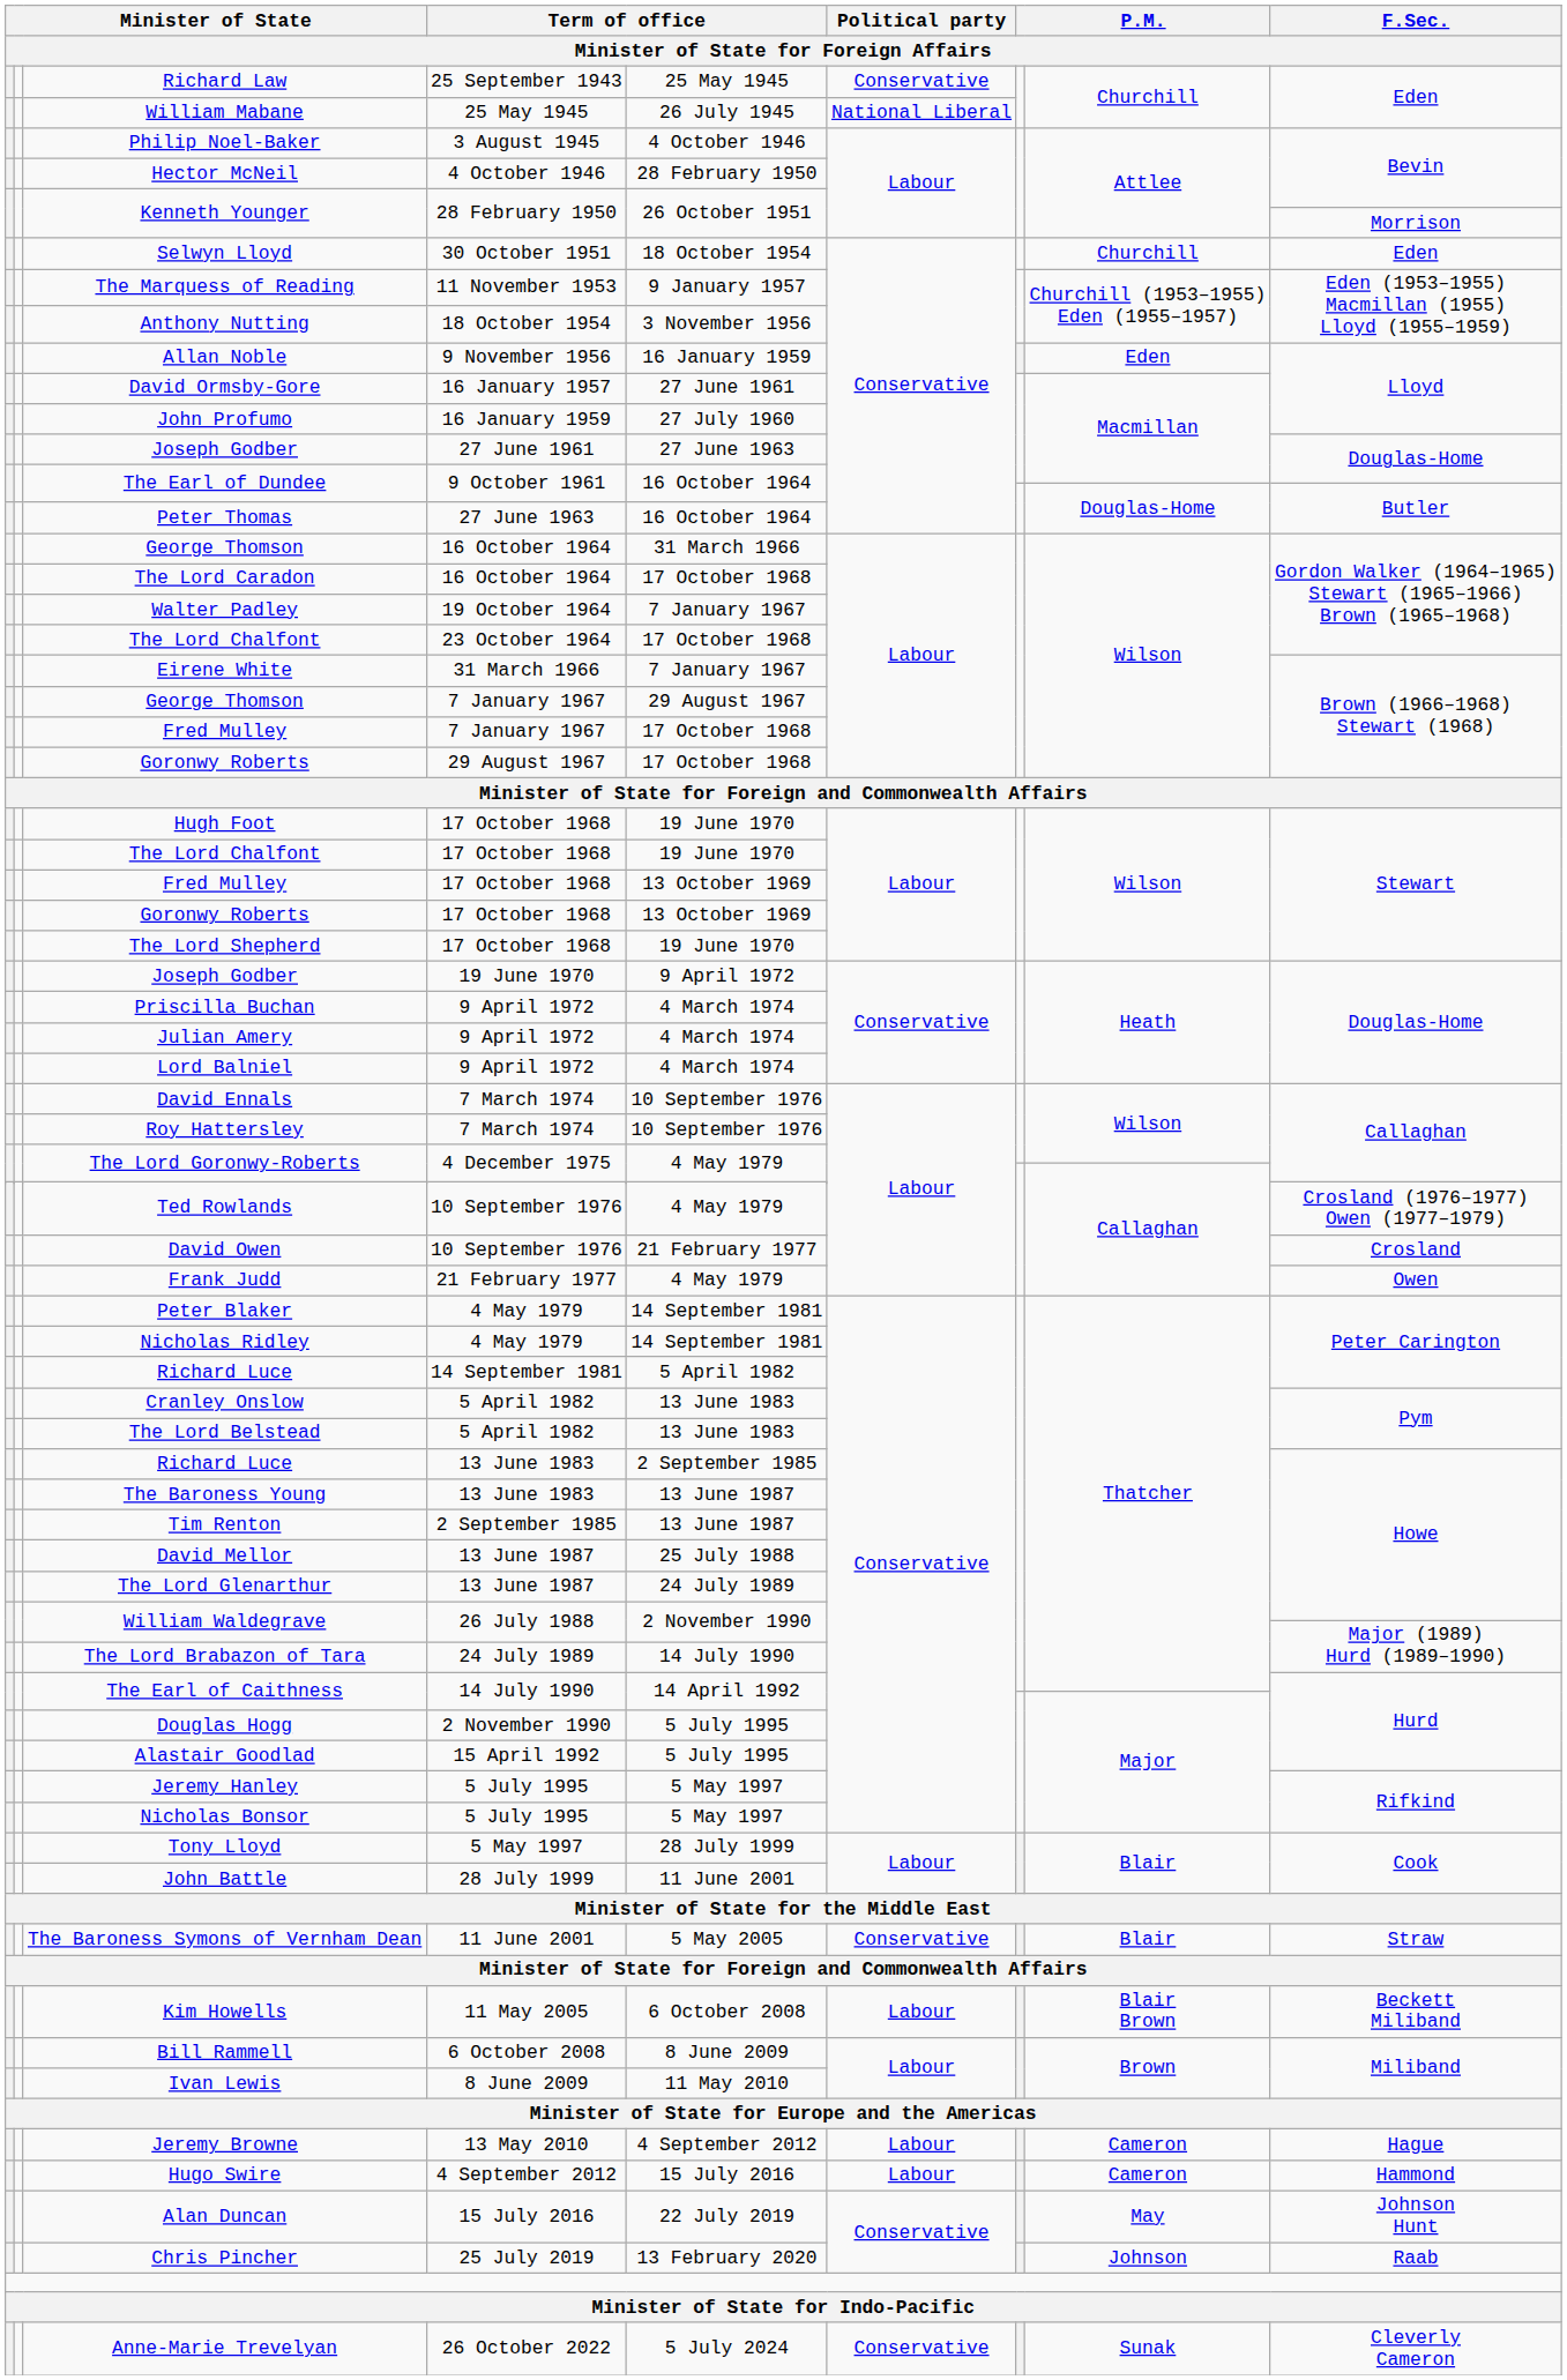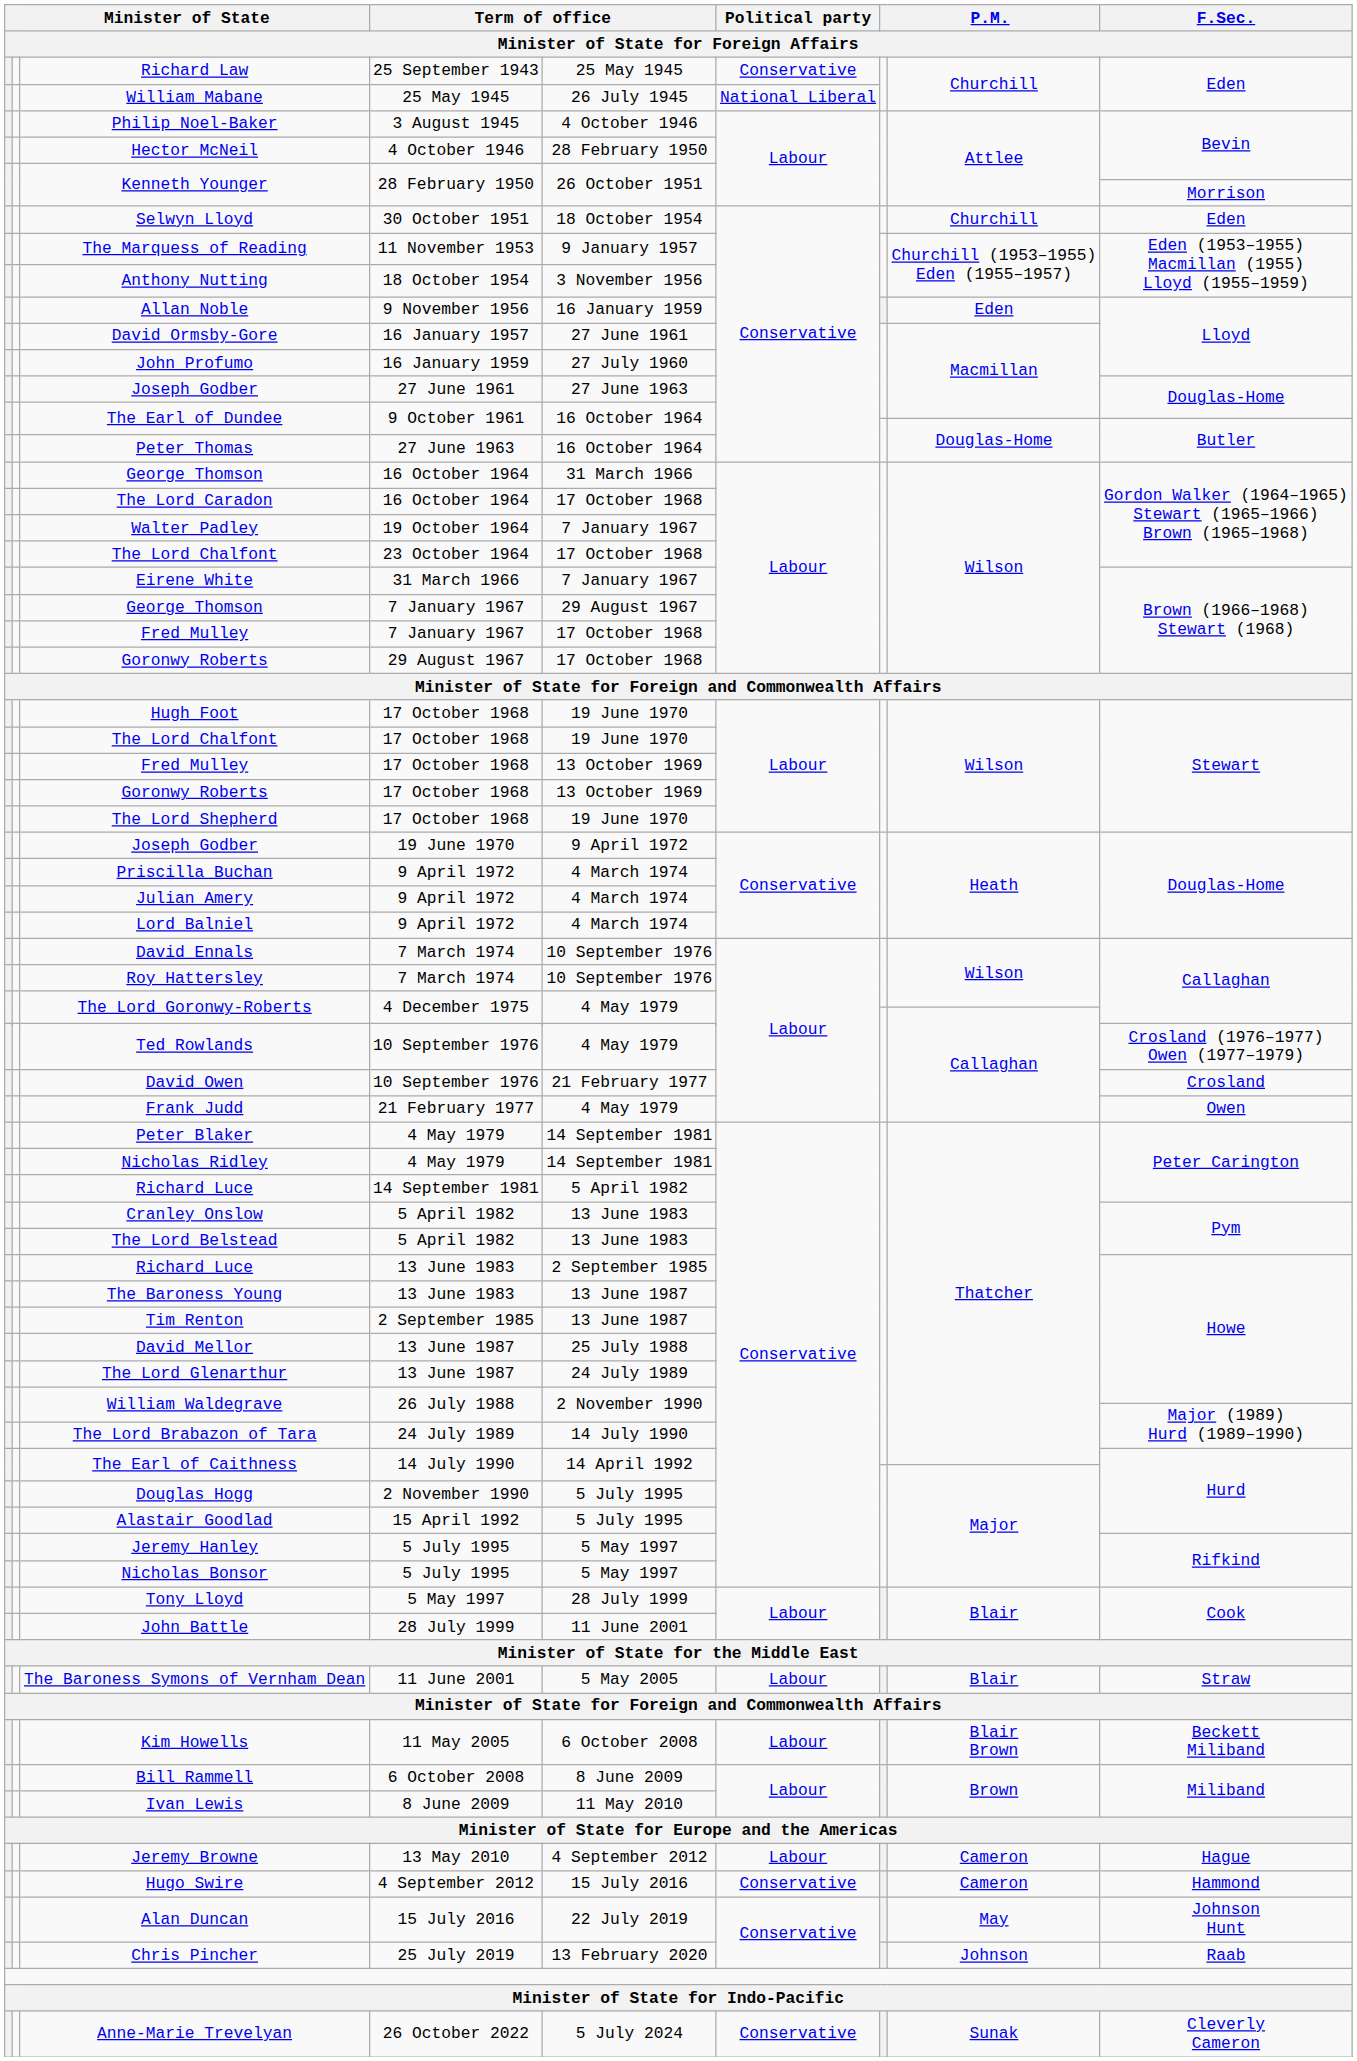The Baroness Symons of Vernham Dean | Political party / Minister of State for Foreign Affairs: Conservative -> Labour
Hugo Swire | Political party / Minister of State for Foreign Affairs: Labour -> Conservative
